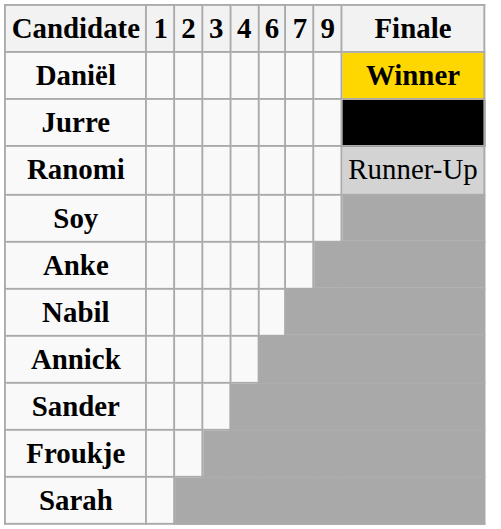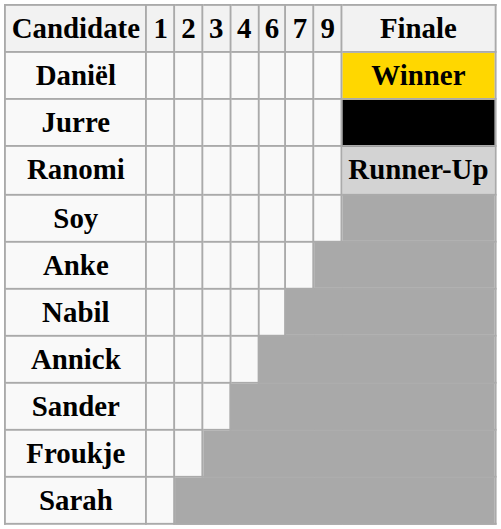Ranomi | Finale: normal -> bold
